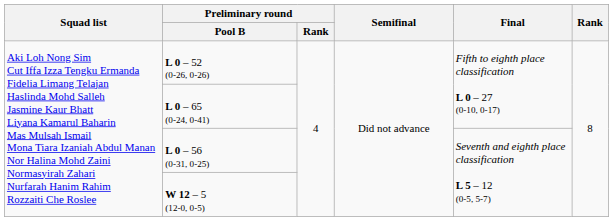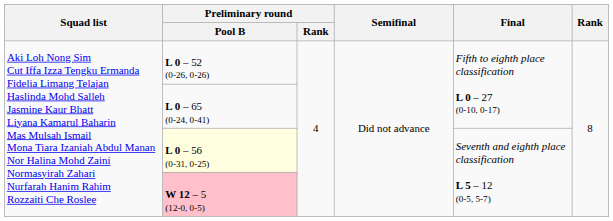L 0 – 56 (0-31, 0-25) | Preliminary round / Pool B: no background -> lightyellow background
W 12 – 5 (12-0, 0-5) | Preliminary round / Pool B: no background -> pink background
